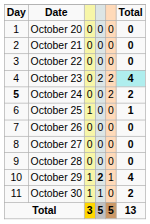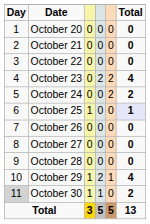October 23 | Total: paleturquoise background -> no background
October 24 | Day: bold -> normal
October 25 | Total: no background -> lavender background
October 29 | column 4: bold -> normal
October 30 | Day: no background -> lightgrey background
